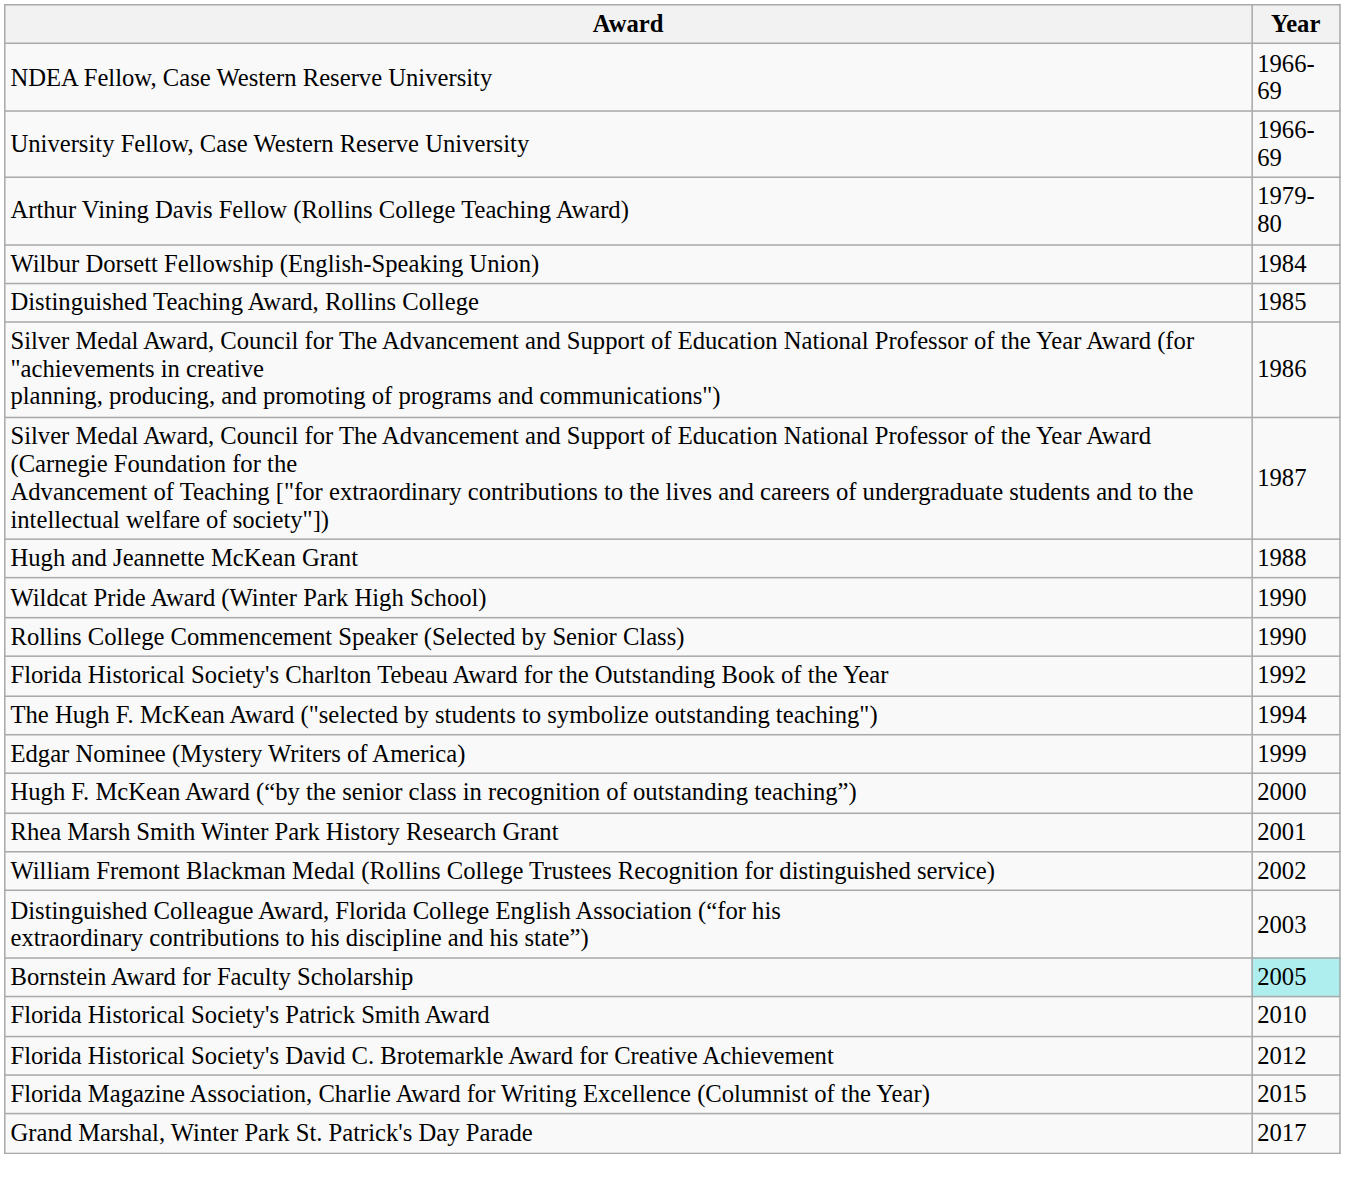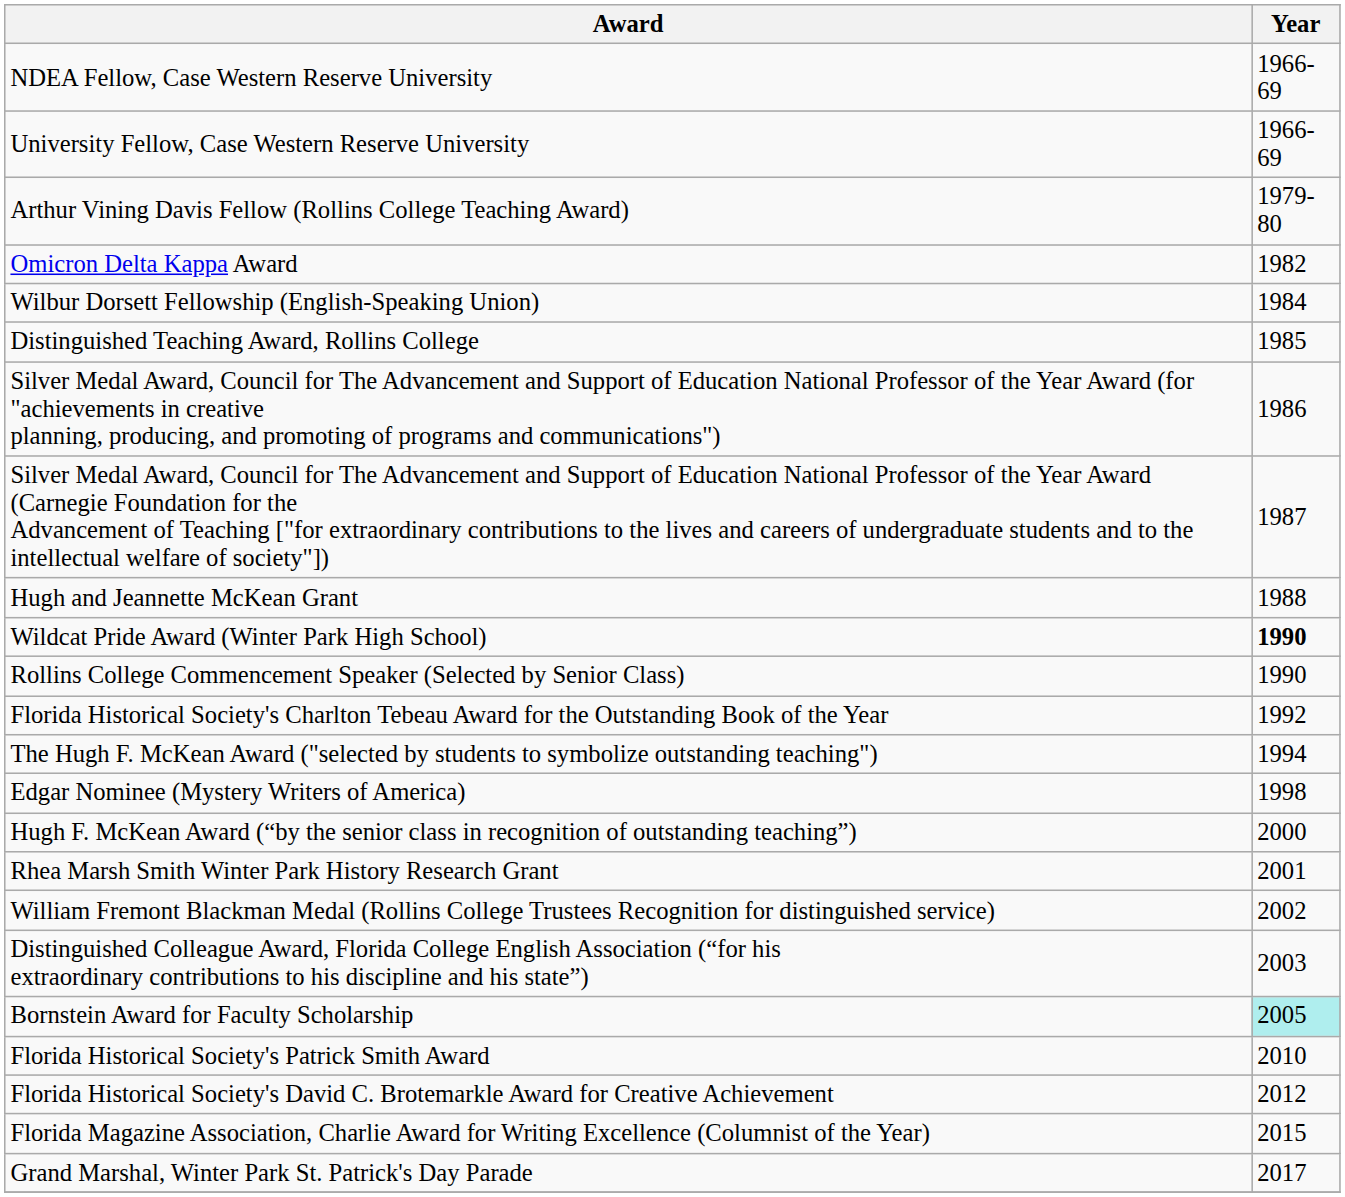+ row: Omicron Delta Kappa Award | 1982
Wildcat Pride Award (Winter Park High School) | Year: normal -> bold
Edgar Nominee (Mystery Writers of America) | Year: 1999 -> 1998
